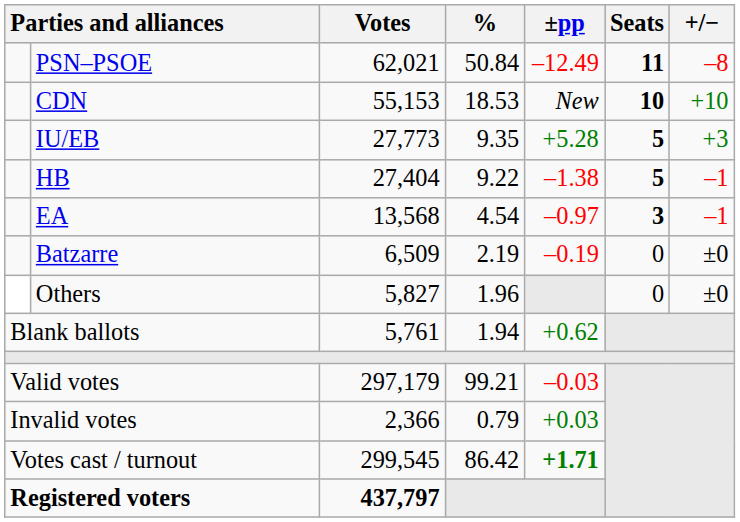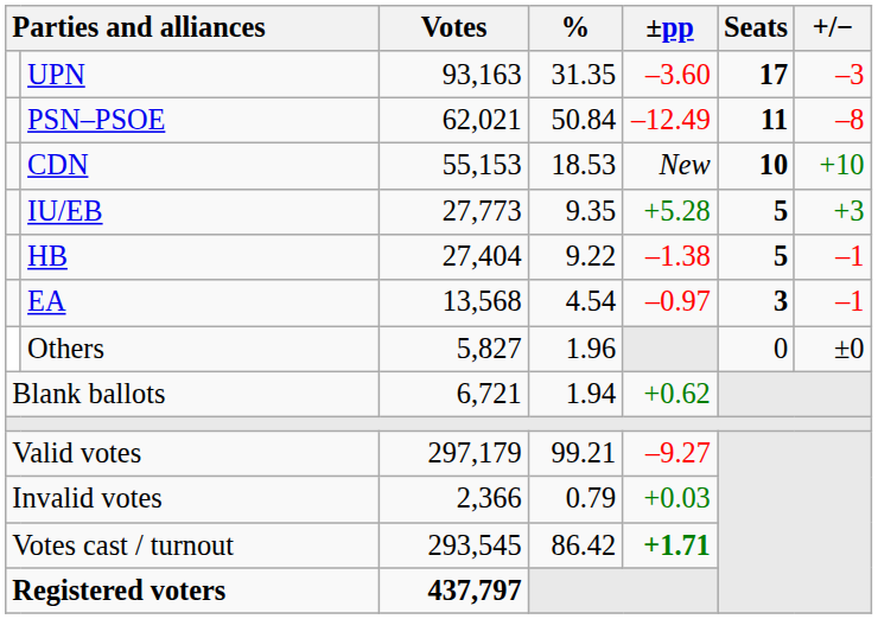+ row: UPN | 93,163 | 31.35 | –3.60 | 17 | –3
- row: Batzarre | 6,509 | 2.19 | –0.19 | 0 | ±0
Blank ballots | Votes: 5,761 -> 6,721
Valid votes | ±pp: –0.03 -> –9.27
Votes cast / turnout | Votes: 299,545 -> 293,545
